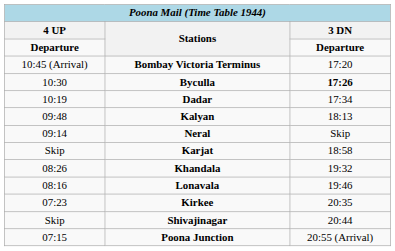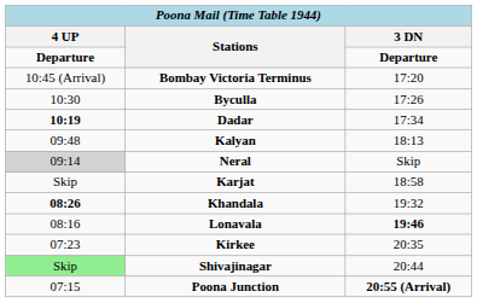Byculla | 3 DN: bold -> normal
Dadar | 4 UP: normal -> bold
Neral | 4 UP: no background -> lightgrey background
Khandala | 4 UP: normal -> bold
Lonavala | 3 DN: normal -> bold
Shivajinagar | 4 UP: no background -> lightgreen background
Poona Junction | 3 DN: normal -> bold
